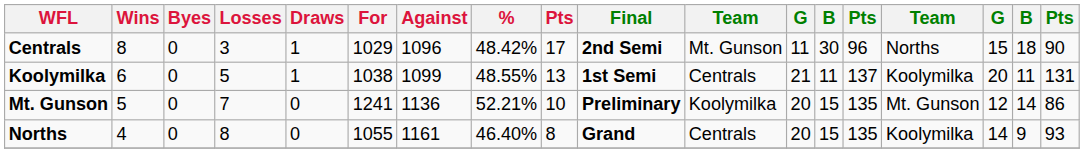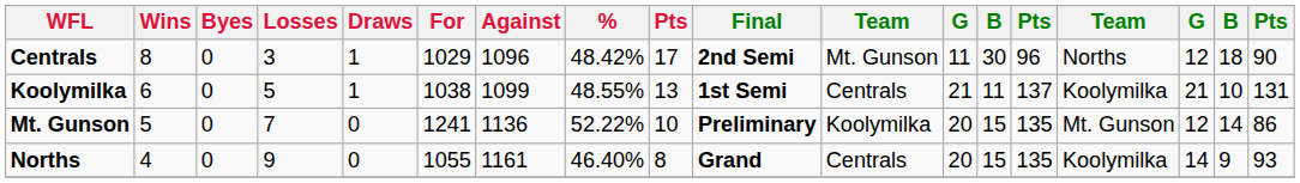row 2 | column 16: 15 -> 12
row 3 | column 16: 20 -> 21
row 3 | column 17: 11 -> 10
row 4 | %: 52.21% -> 52.22%
row 5 | Losses: 8 -> 9
